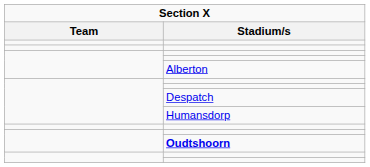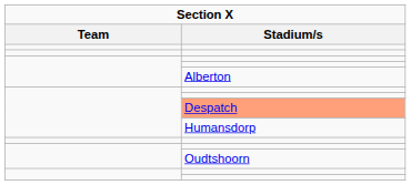Despatch | Stadium/s: no background -> lightsalmon background
Oudtshoorn | Stadium/s: bold -> normal
